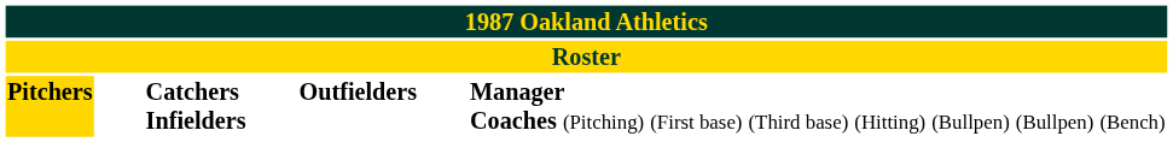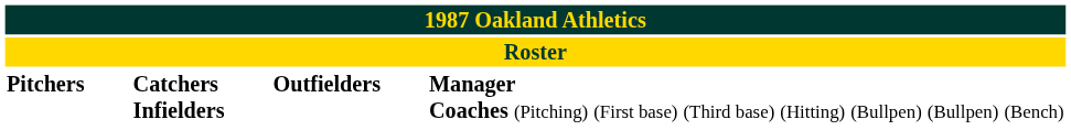Pitchers | column 1: gold background -> no background
